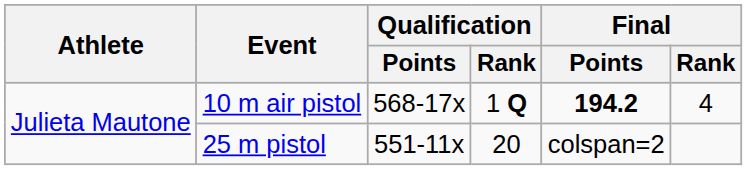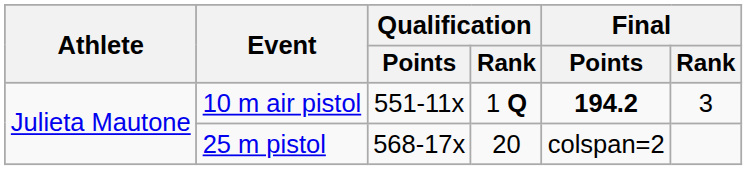10 m air pistol | Qualification / Points: 568-17x -> 551-11x
10 m air pistol | Final / Rank: 4 -> 3
25 m pistol | Qualification / Points: 551-11x -> 568-17x
